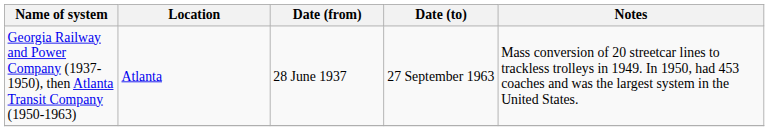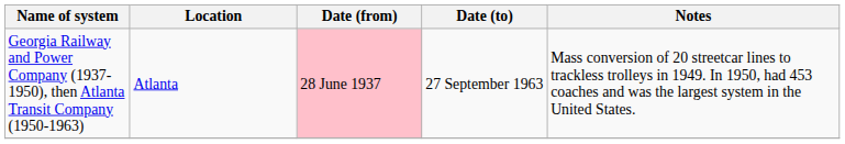row 2 | Date (from): no background -> pink background
